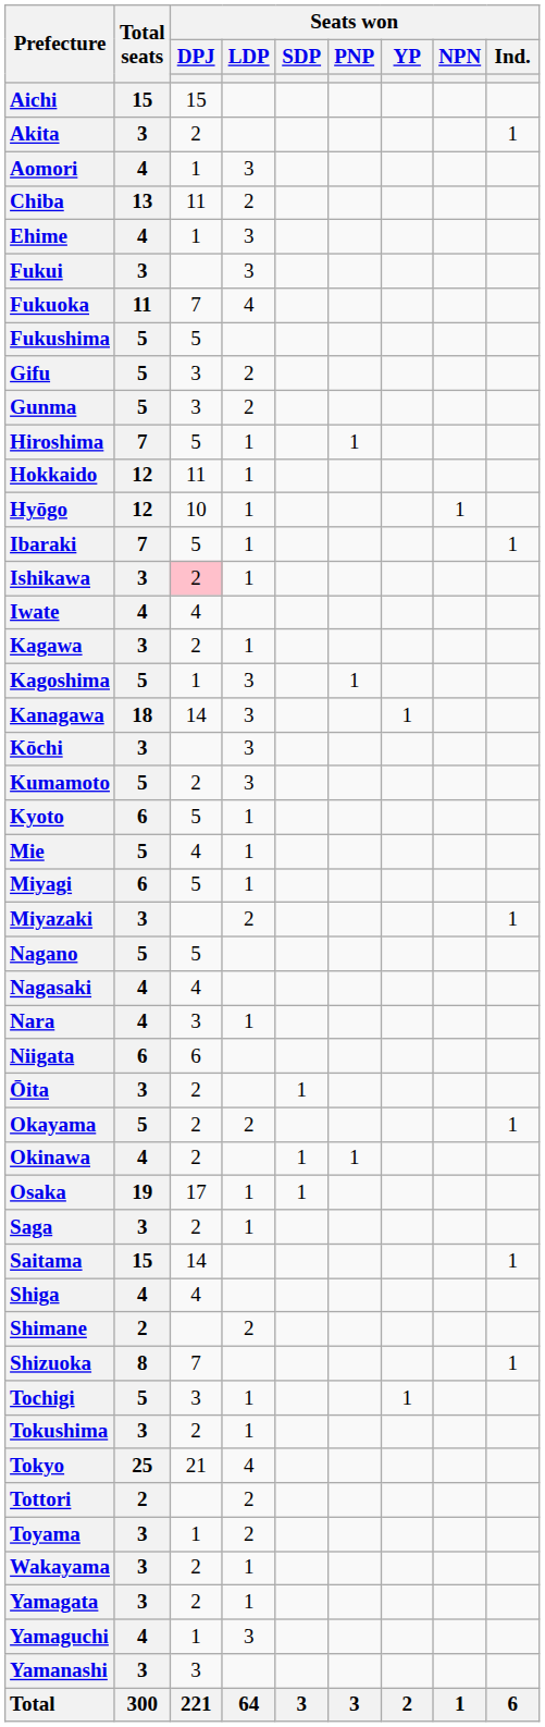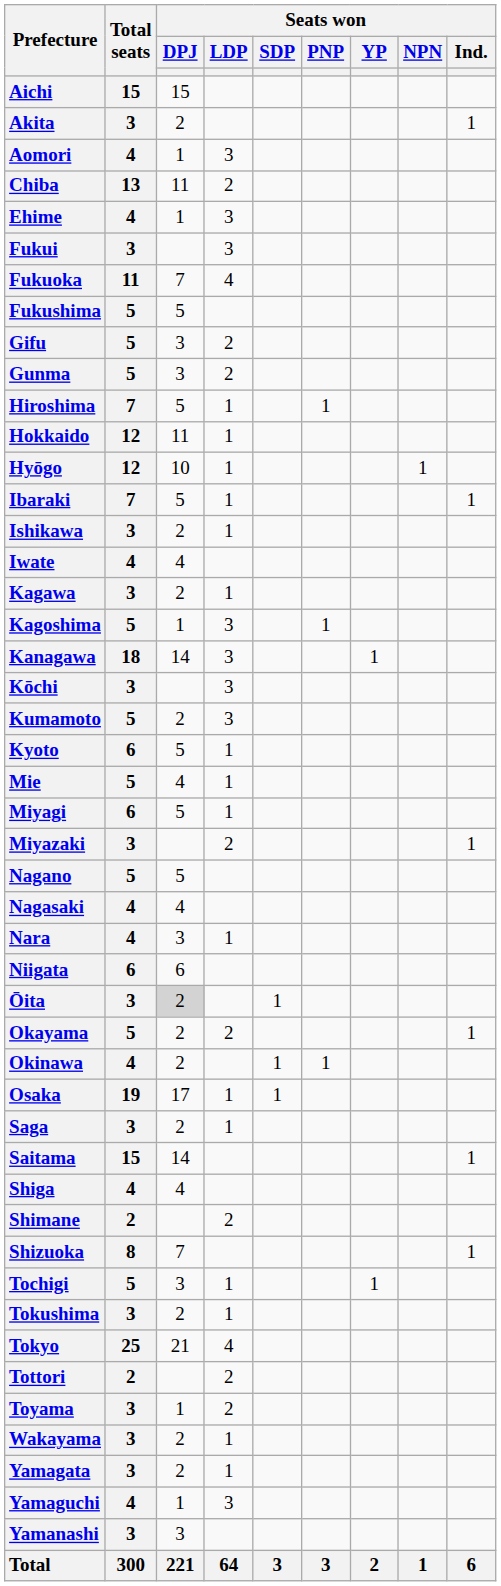Ishikawa | Seats won / DPJ: pink background -> no background
Ōita | Seats won / DPJ: no background -> lightgrey background
